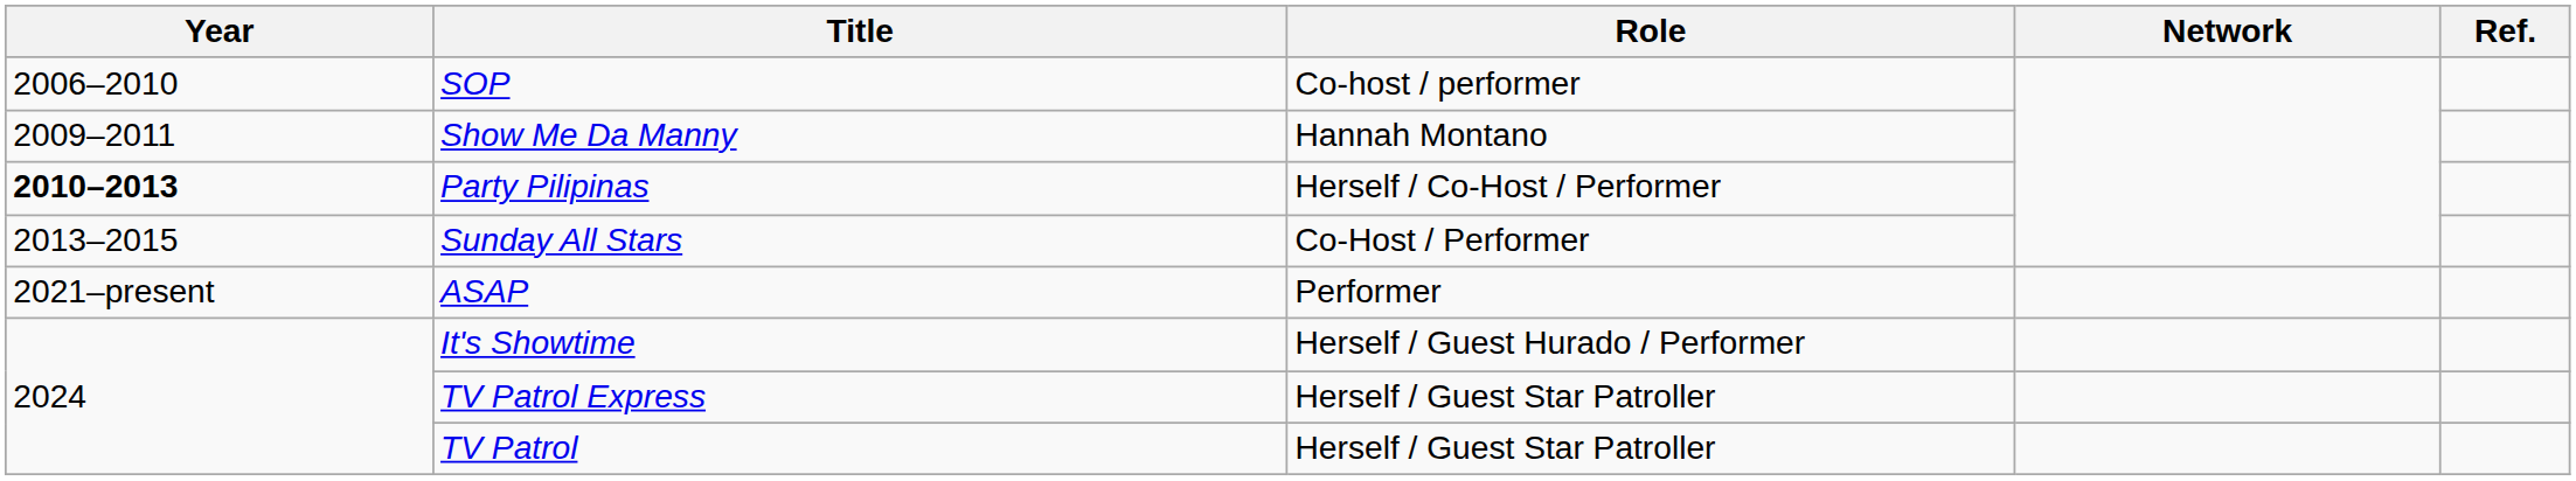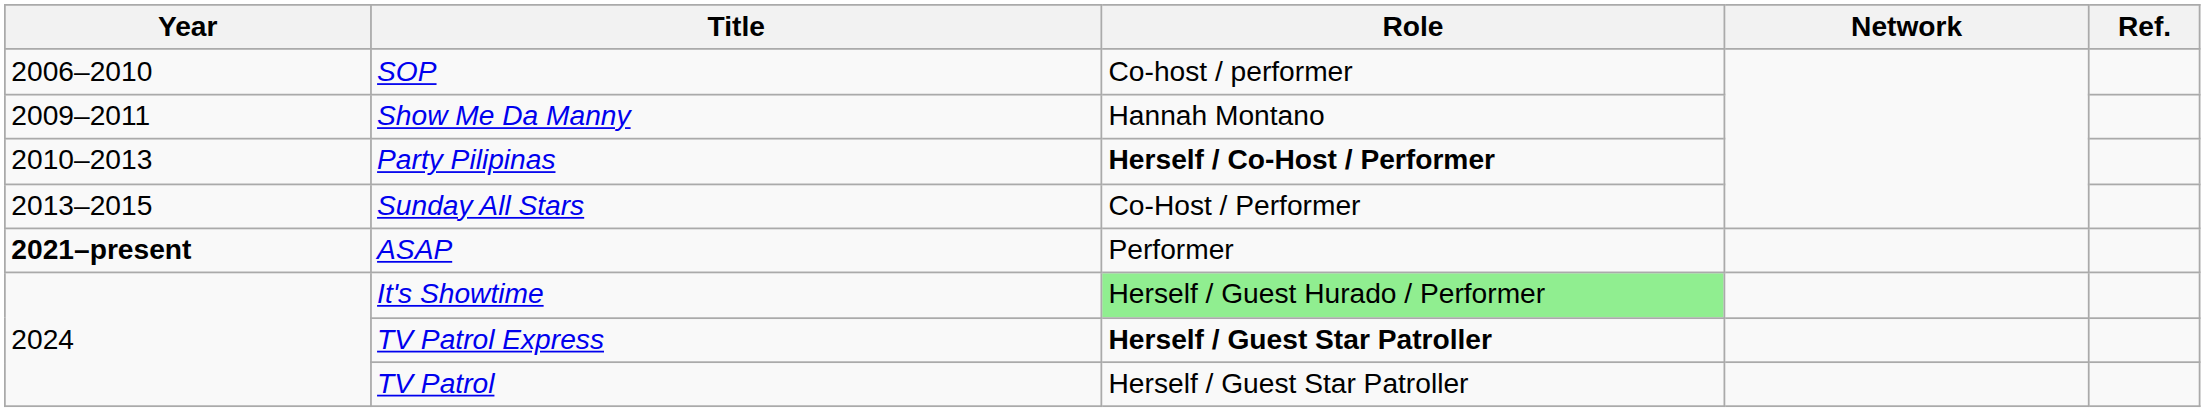Party Pilipinas | Year: bold -> normal
Party Pilipinas | Role: normal -> bold
ASAP | Year: normal -> bold
It's Showtime | Role: no background -> lightgreen background
TV Patrol Express | Role: normal -> bold
